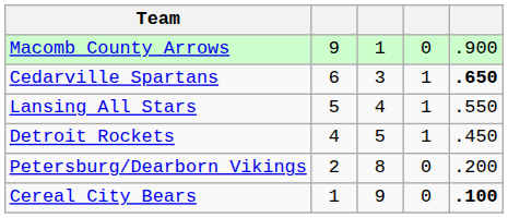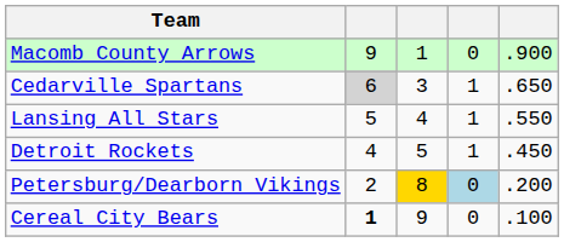Cedarville Spartans | column 2: no background -> lightgrey background
Cedarville Spartans | column 5: bold -> normal
Petersburg/Dearborn Vikings | column 3: no background -> gold background
Petersburg/Dearborn Vikings | column 4: no background -> lightblue background
Cereal City Bears | column 2: normal -> bold
Cereal City Bears | column 5: bold -> normal
